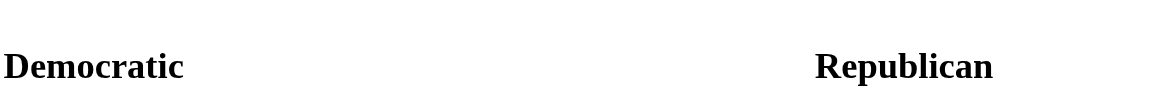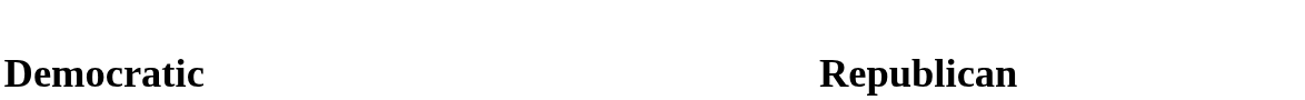columns swapped: 5 <-> 206
